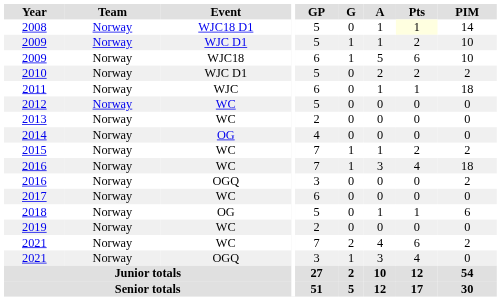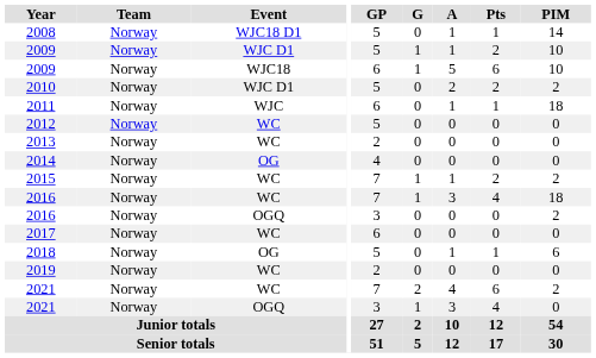2008 | Pts: lightyellow background -> no background
